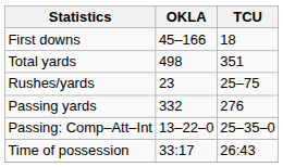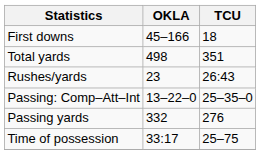Rushes/yards | TCU: 25–75 -> 26:43
rows swapped: Passing yards <-> Passing: Comp–Att–Int
Time of possession | TCU: 26:43 -> 25–75
